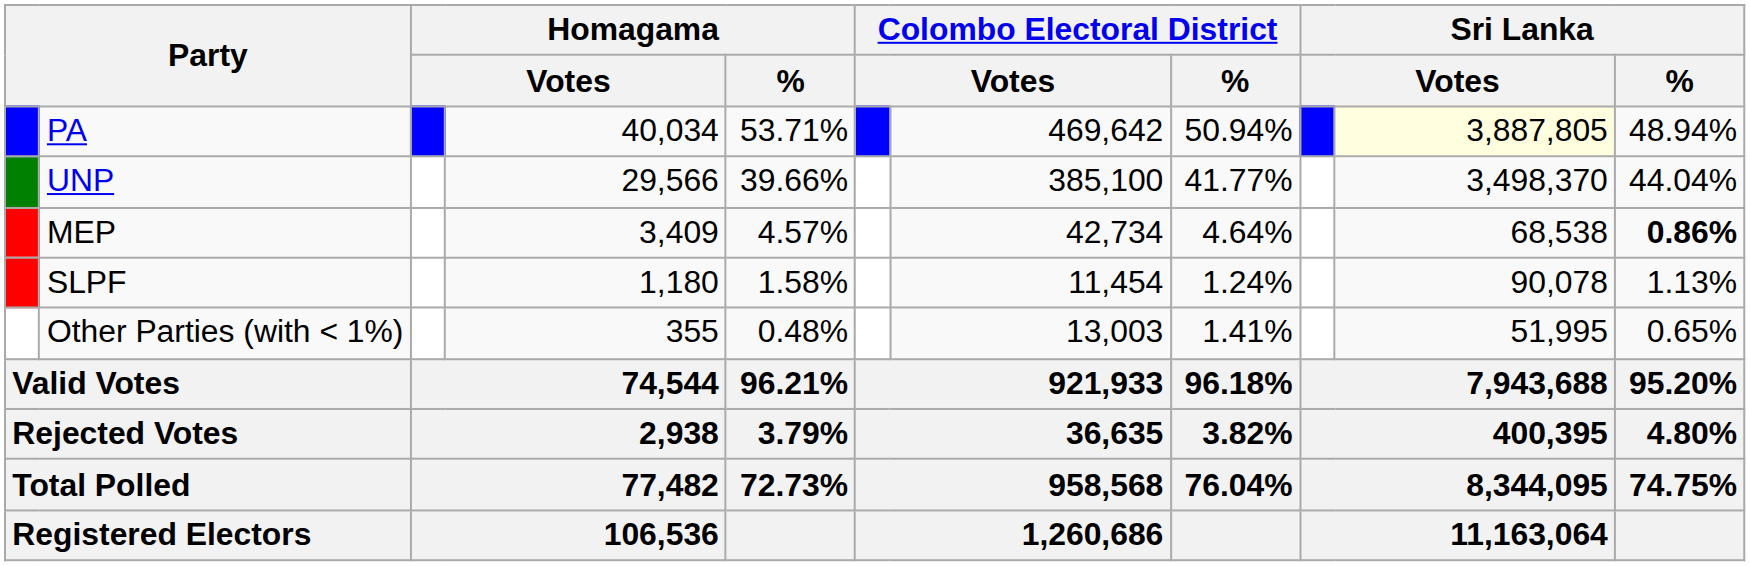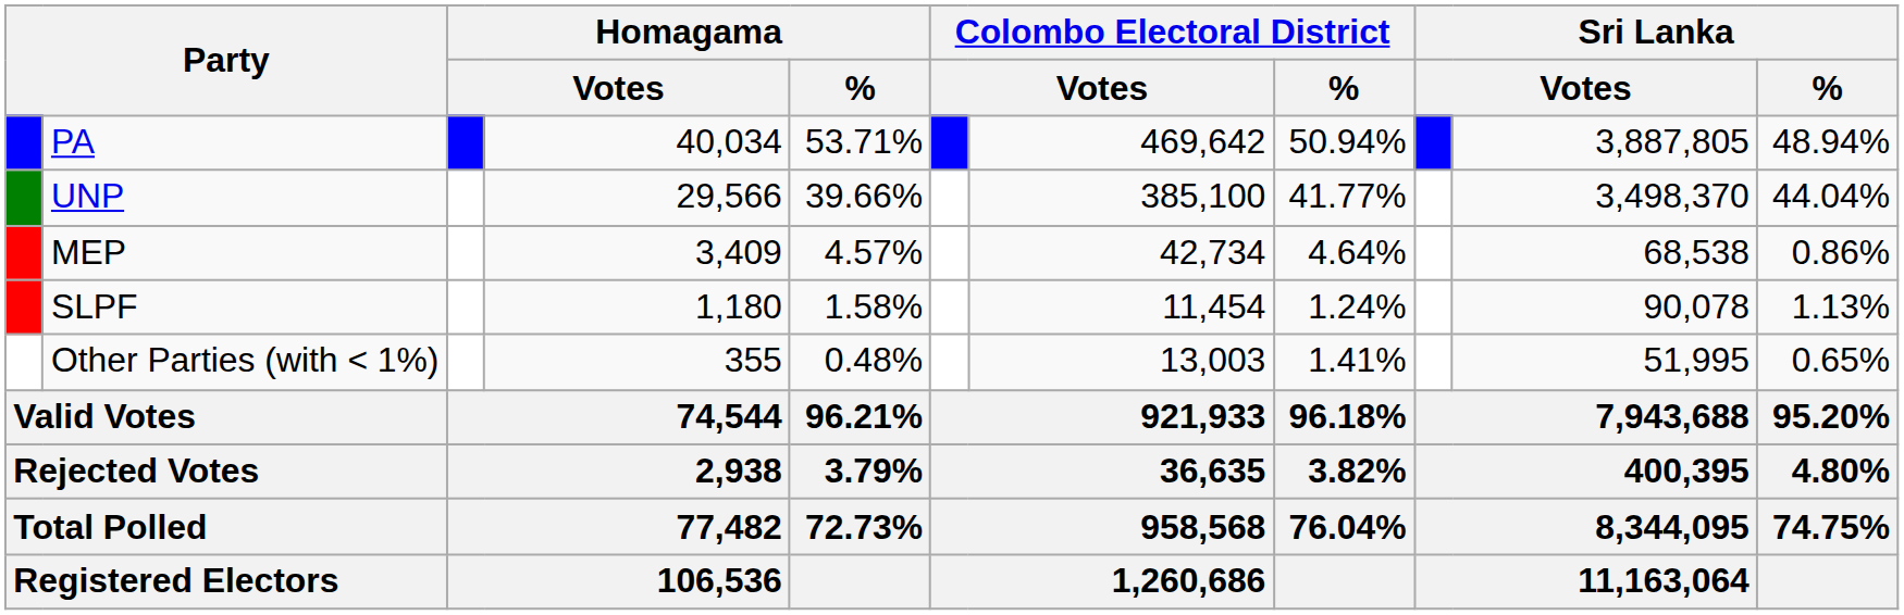PA | column 10: lightyellow background -> no background
MEP | Sri Lanka / %: bold -> normal
